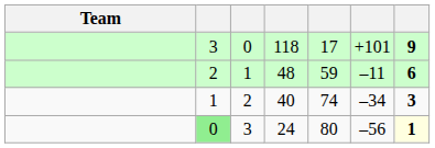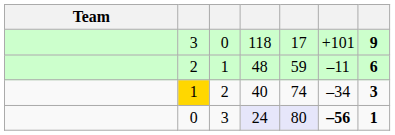row 4 | column 2: no background -> gold background
row 5 | column 2: lightgreen background -> no background
row 5 | column 4: no background -> lavender background
row 5 | column 5: no background -> lavender background
row 5 | column 6: normal -> bold
row 5 | column 7: lightyellow background -> no background
